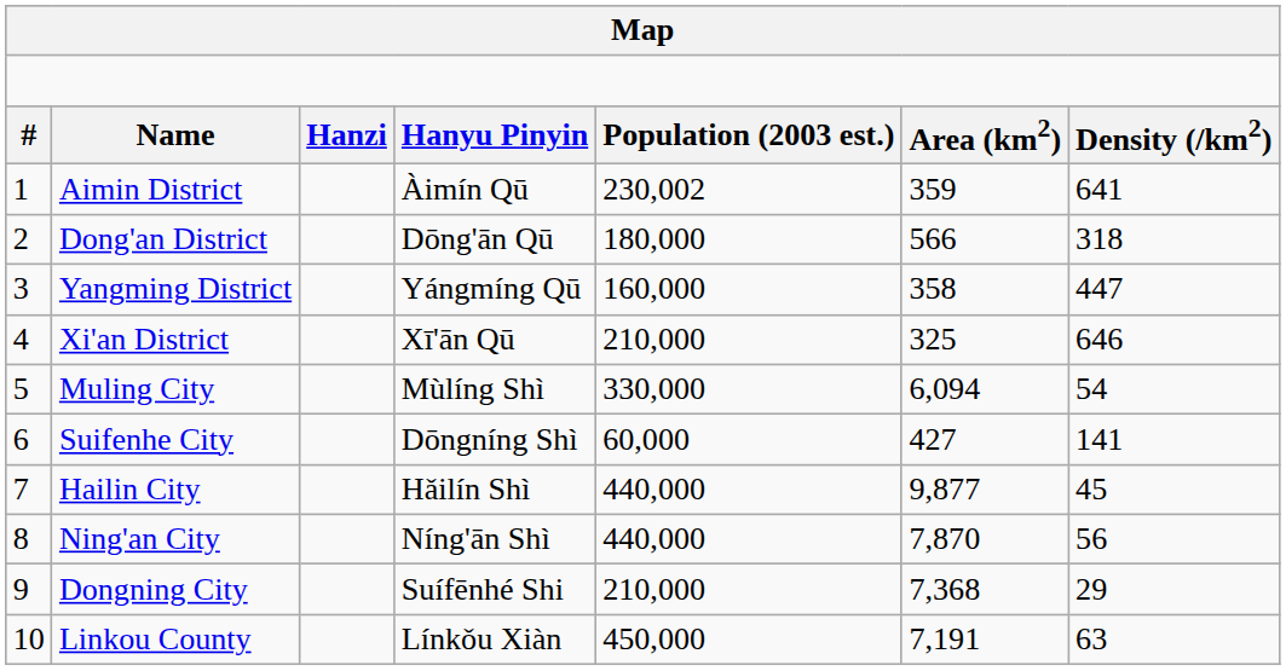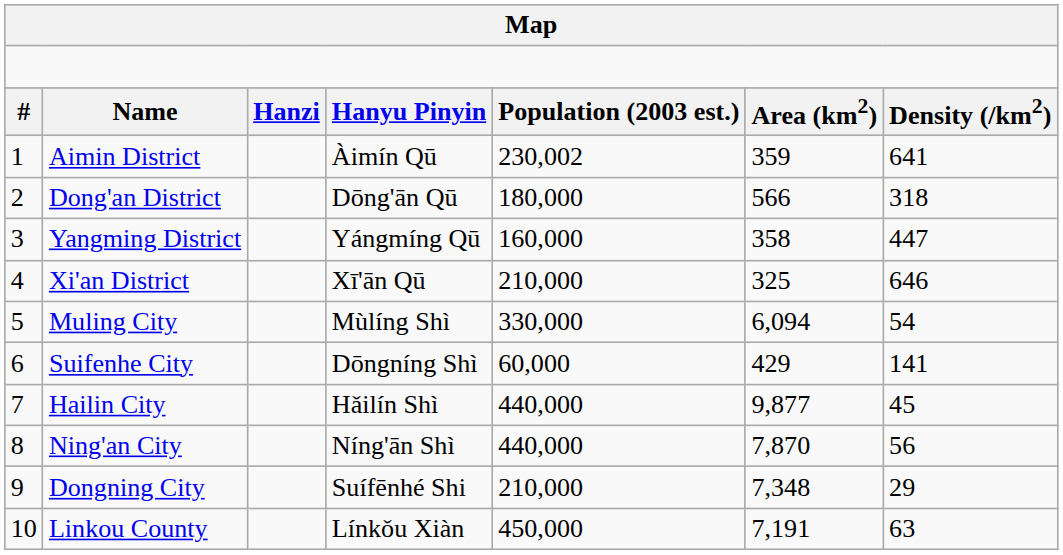Suifenhe City | column 6: 427 -> 429
Dongning City | column 6: 7,368 -> 7,348
